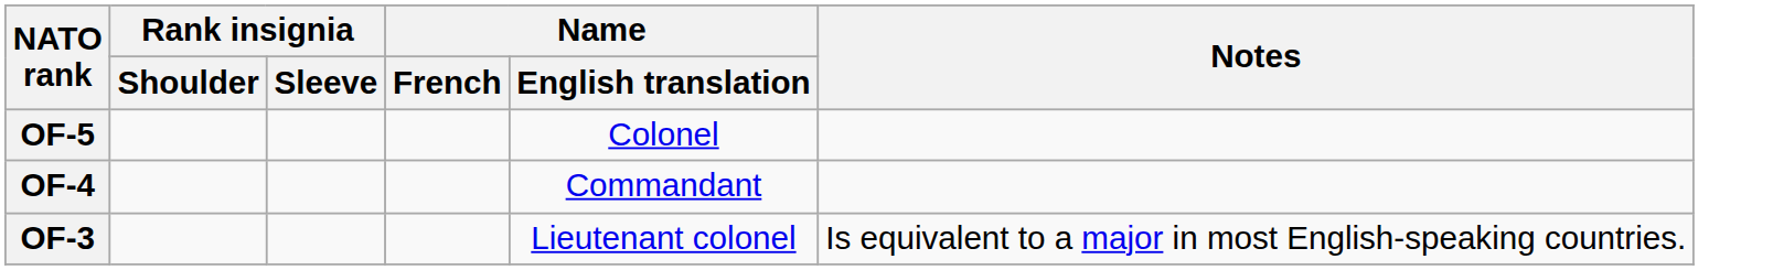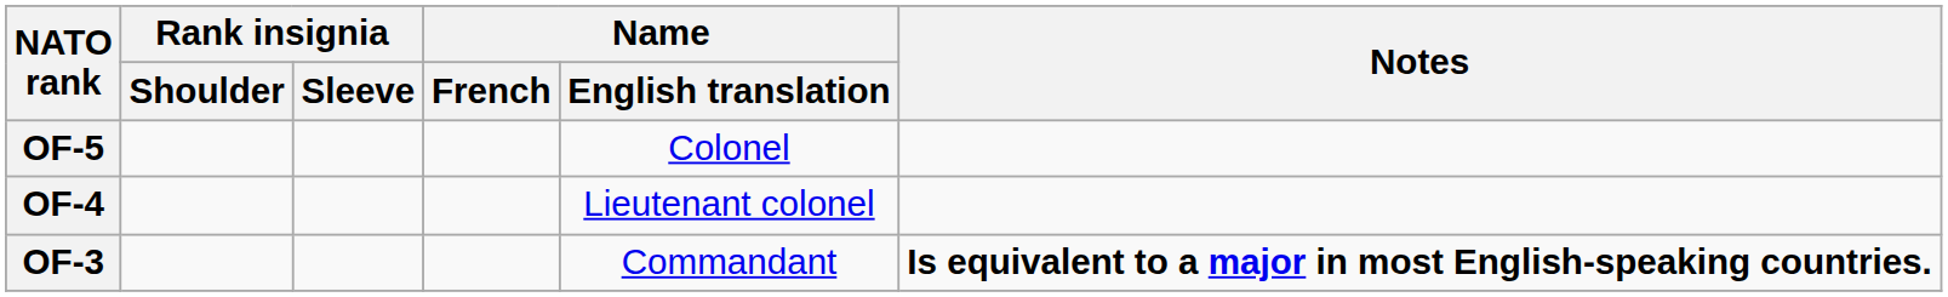OF-4 | Name / English translation: Commandant -> Lieutenant colonel
OF-3 | Name / English translation: Lieutenant colonel -> Commandant
OF-3 | Notes: normal -> bold
